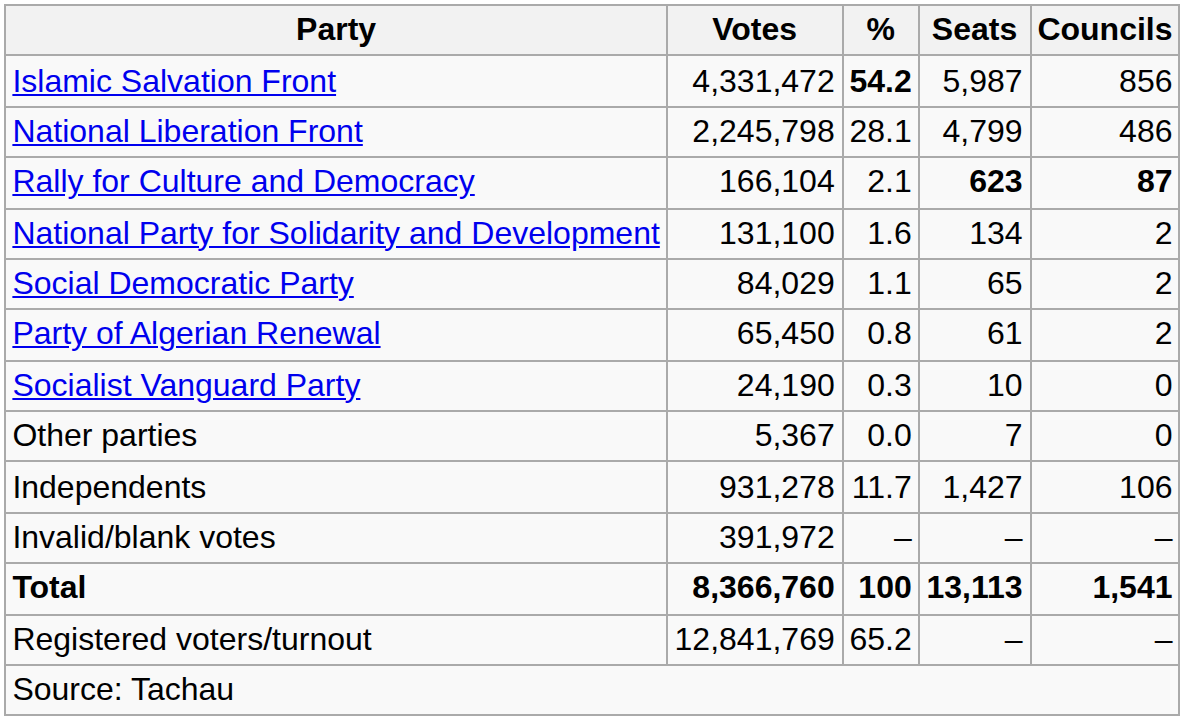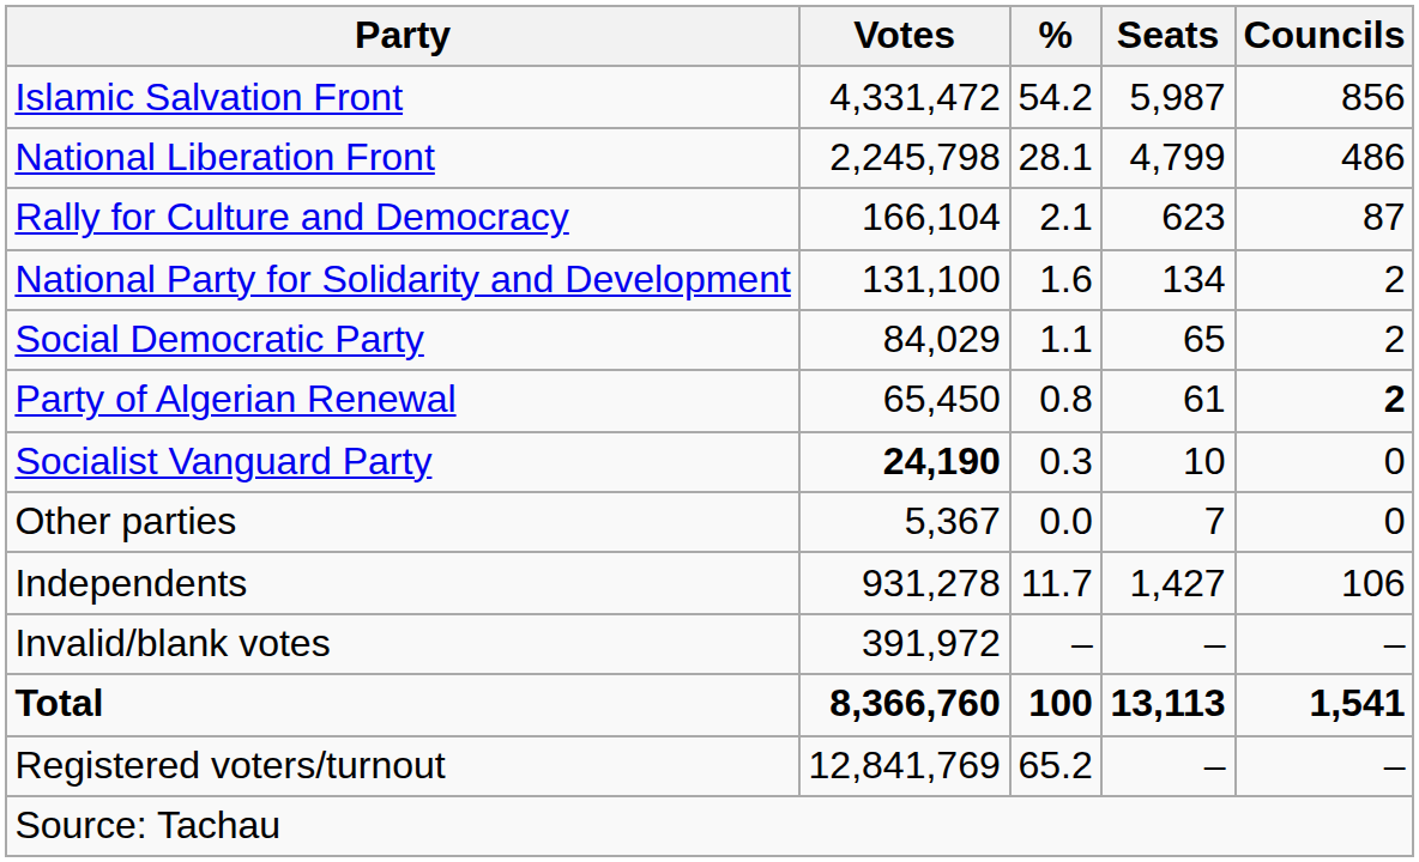Islamic Salvation Front | %: bold -> normal
Rally for Culture and Democracy | Seats: bold -> normal
Rally for Culture and Democracy | Councils: bold -> normal
Party of Algerian Renewal | Councils: normal -> bold
Socialist Vanguard Party | Votes: normal -> bold
